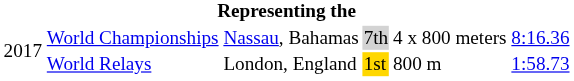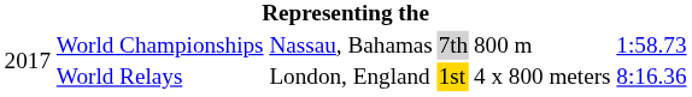World Championships | column 5: 4 x 800 meters -> 800 m
World Championships | column 6: 8:16.36 -> 1:58.73
World Relays | column 5: 800 m -> 4 x 800 meters
World Relays | column 6: 1:58.73 -> 8:16.36
